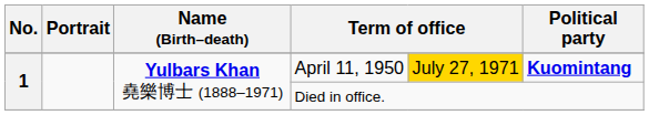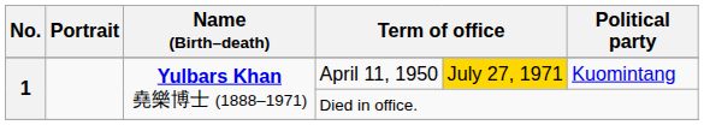April 11, 1950 | Political party: bold -> normal
